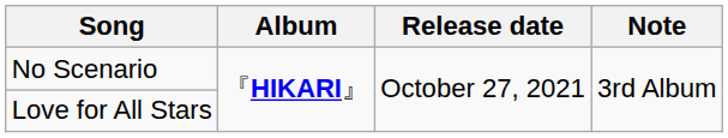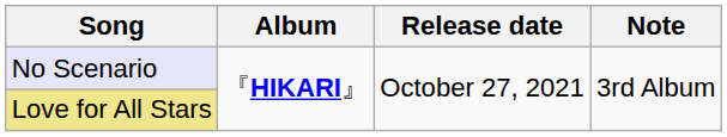No Scenario | Song: no background -> lavender background
Love for All Stars | Song: no background -> khaki background
